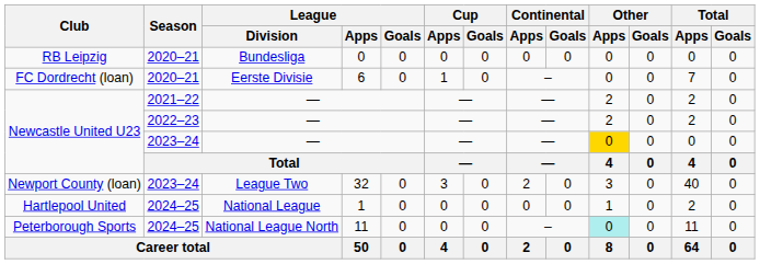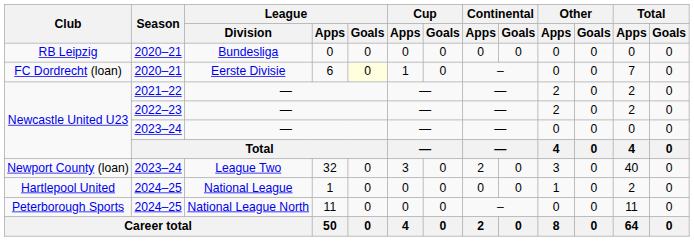FC Dordrecht (loan) | League / Goals: no background -> lightyellow background
Newcastle United U23 / 2023–24 | Other / Apps: gold background -> no background
Peterborough Sports | Other / Apps: paleturquoise background -> no background
